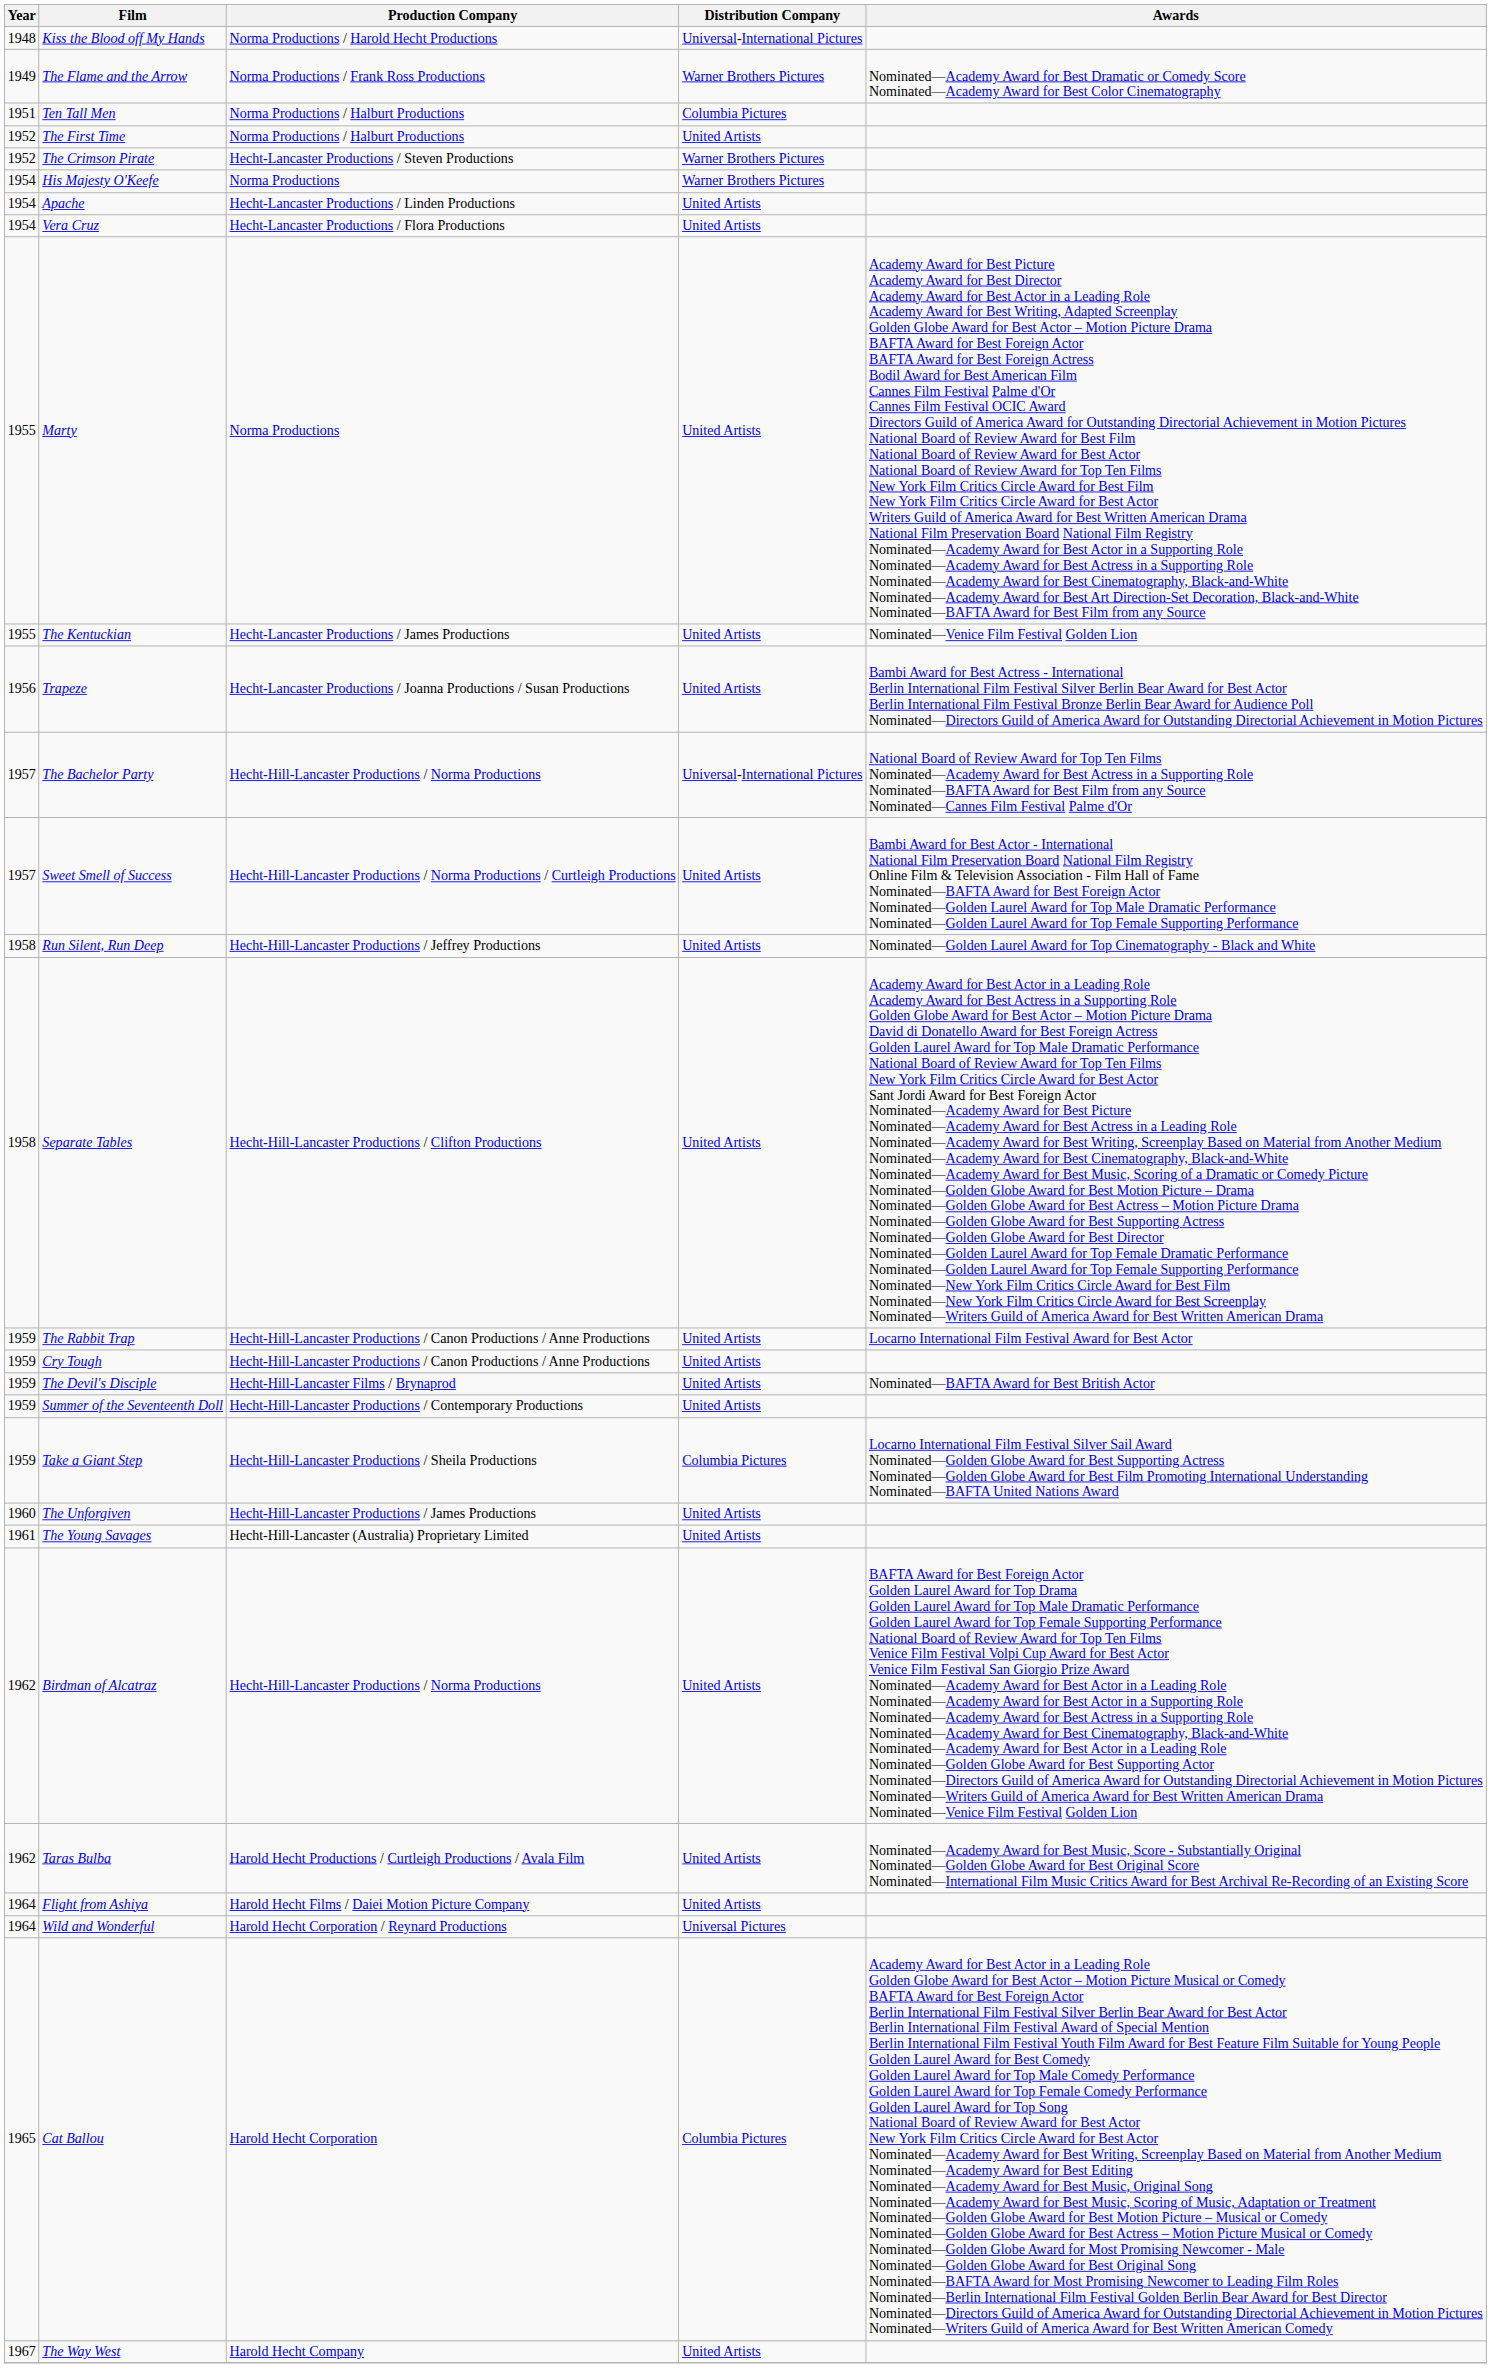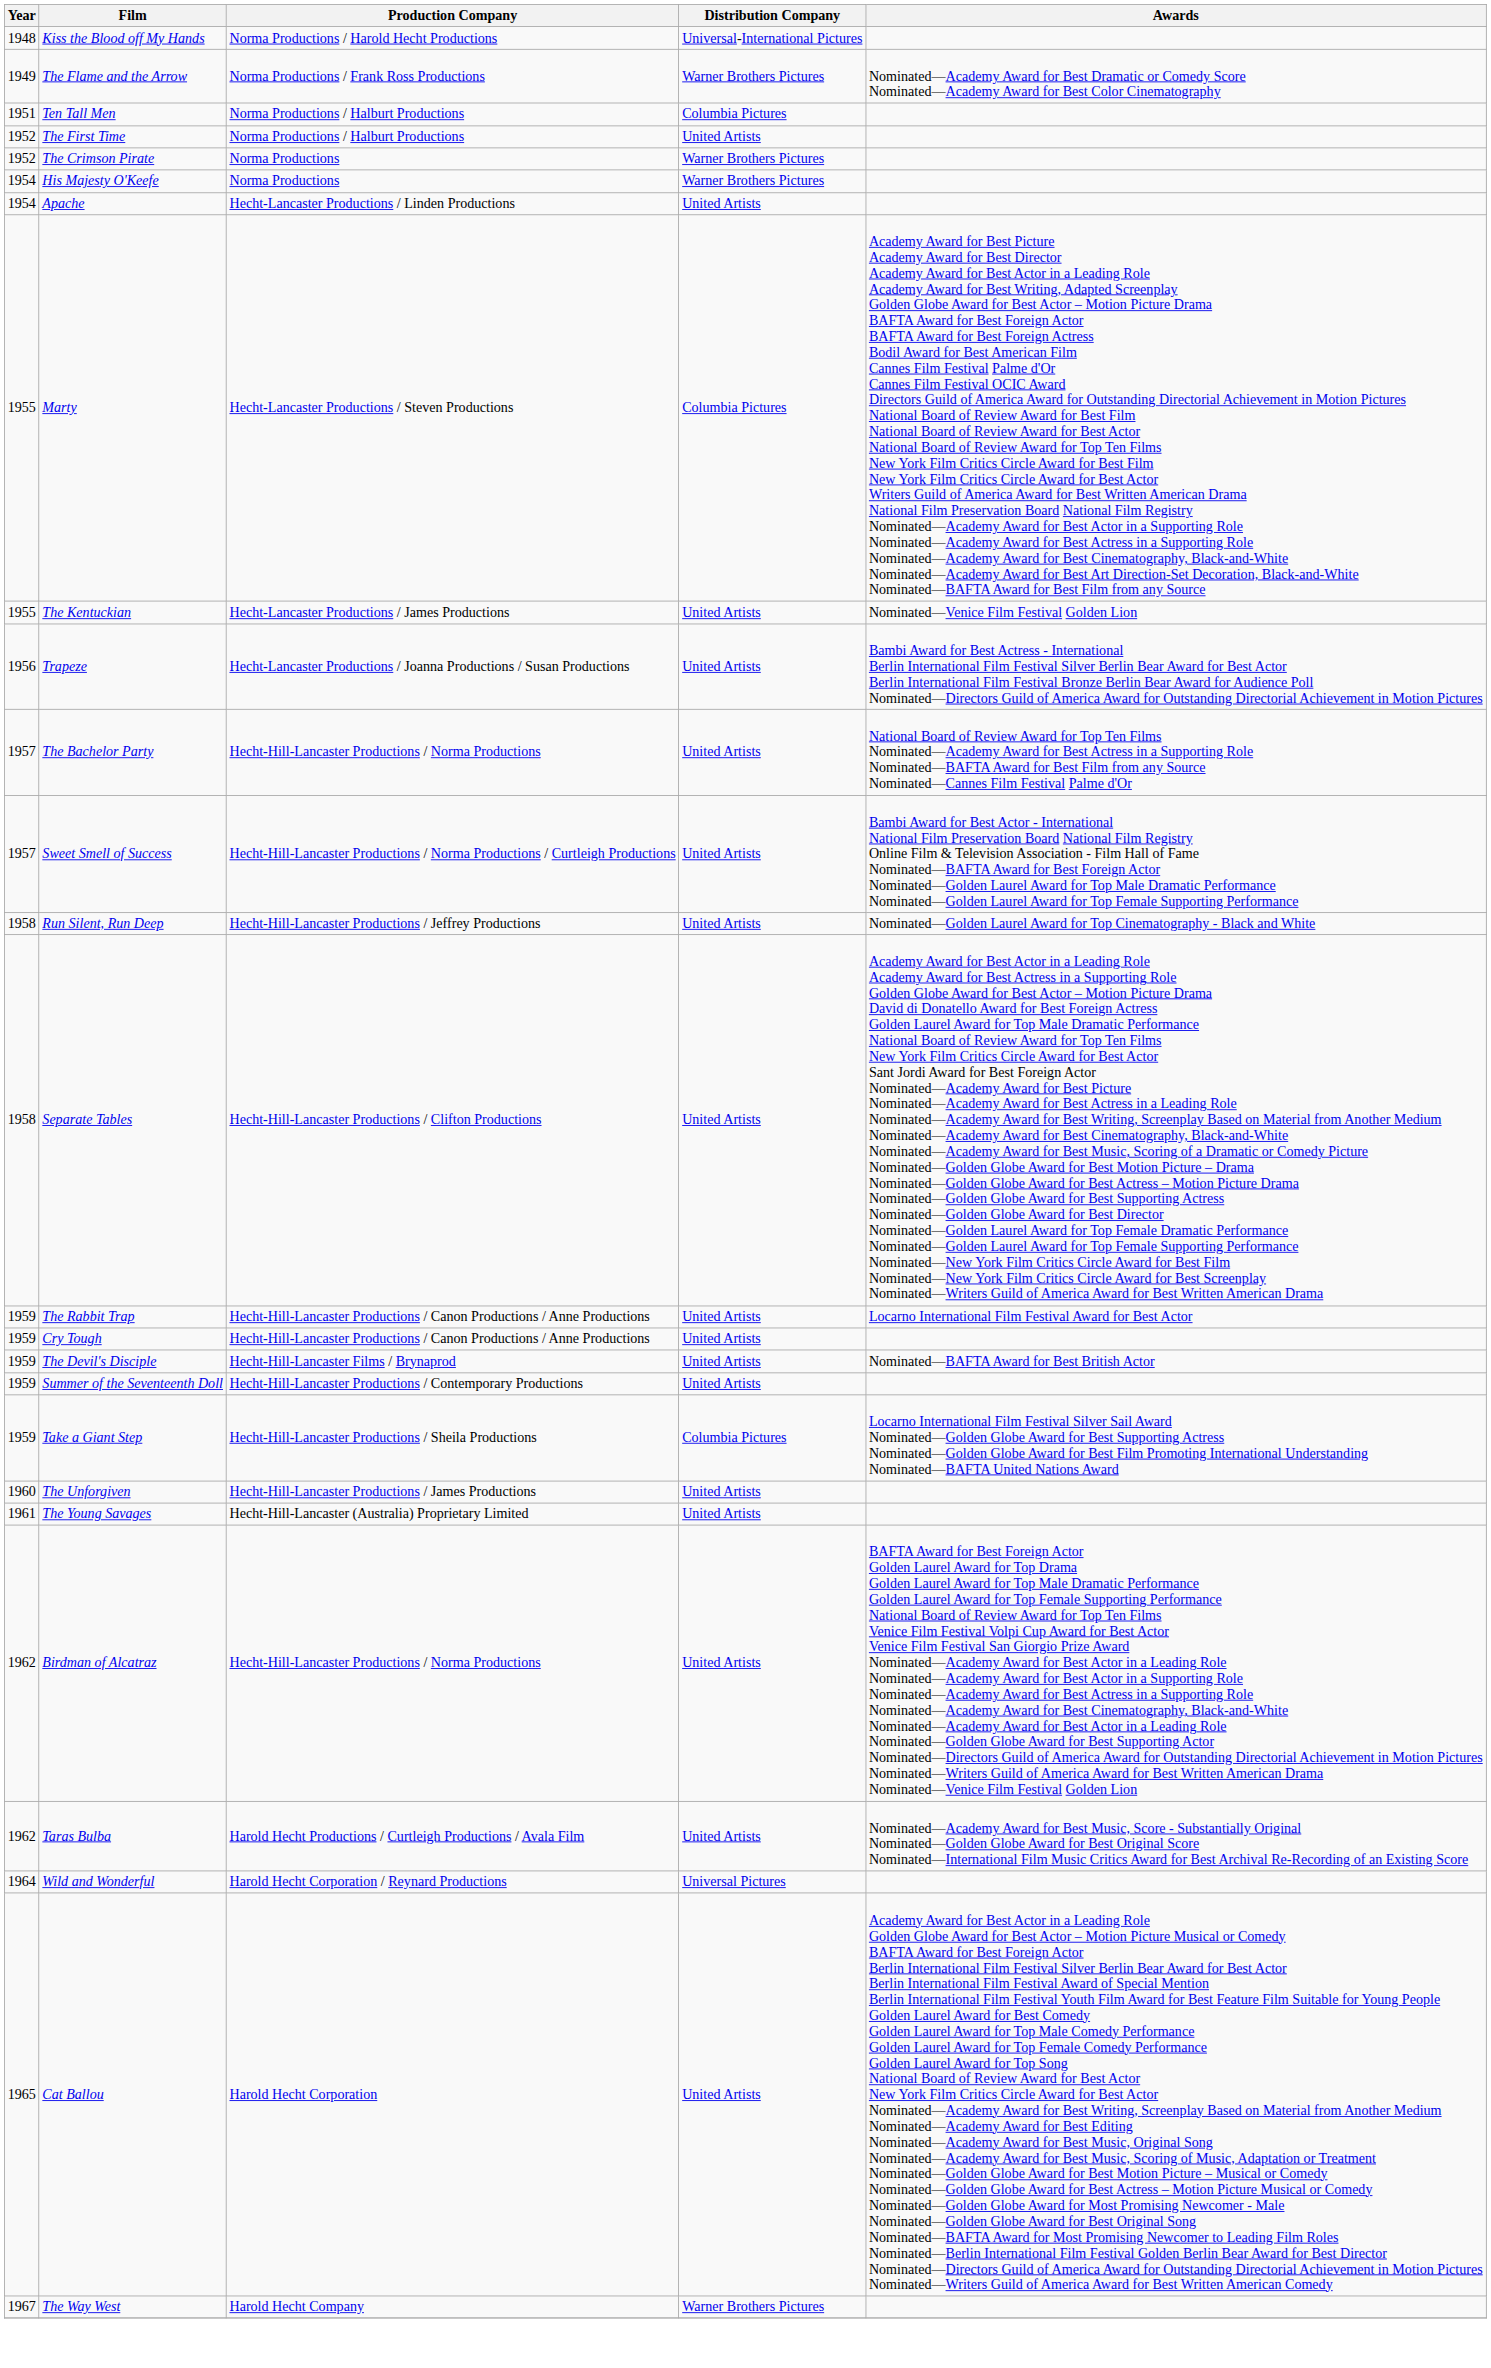The Crimson Pirate | Production Company: Hecht-Lancaster Productions / Steven Productions -> Norma Productions
- row: 1954 | Vera Cruz | Hecht-Lancaster Productions / Flora Productions | United Artists
Marty | Production Company: Norma Productions -> Hecht-Lancaster Productions / Steven Productions
Marty | Distribution Company: United Artists -> Columbia Pictures
The Bachelor Party | Distribution Company: Universal-International Pictures -> United Artists
- row: 1964 | Flight from Ashiya | Harold Hecht Films / Daiei Motion Picture Company | United Artists
Cat Ballou | Distribution Company: Columbia Pictures -> United Artists
The Way West | Distribution Company: United Artists -> Warner Brothers Pictures
